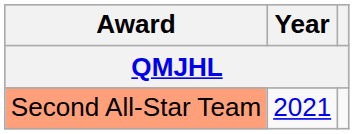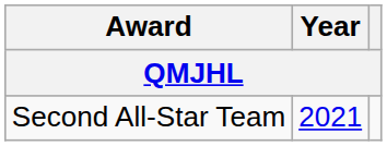row 3 | Award: lightsalmon background -> no background
